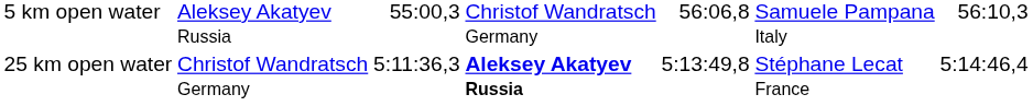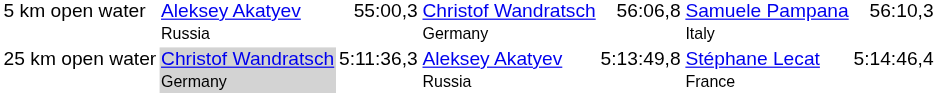25 km open water | column 2: no background -> lightgrey background
25 km open water | column 4: bold -> normal
